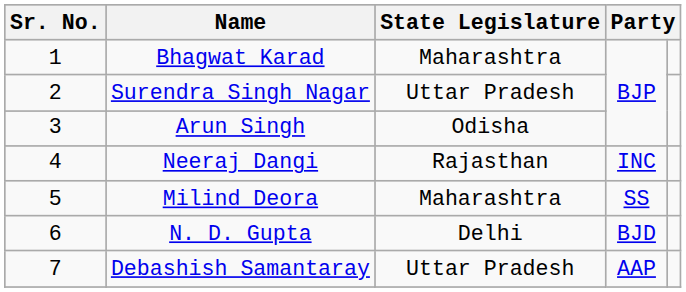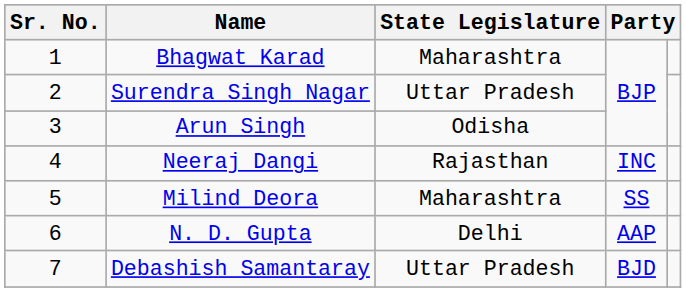N. D. Gupta | column 4: BJD -> AAP
Debashish Samantaray | column 4: AAP -> BJD
